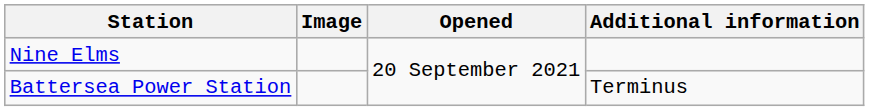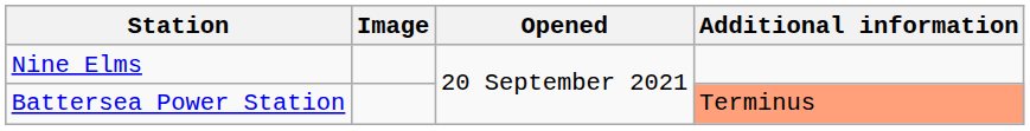Battersea Power Station | Additional information: no background -> lightsalmon background
